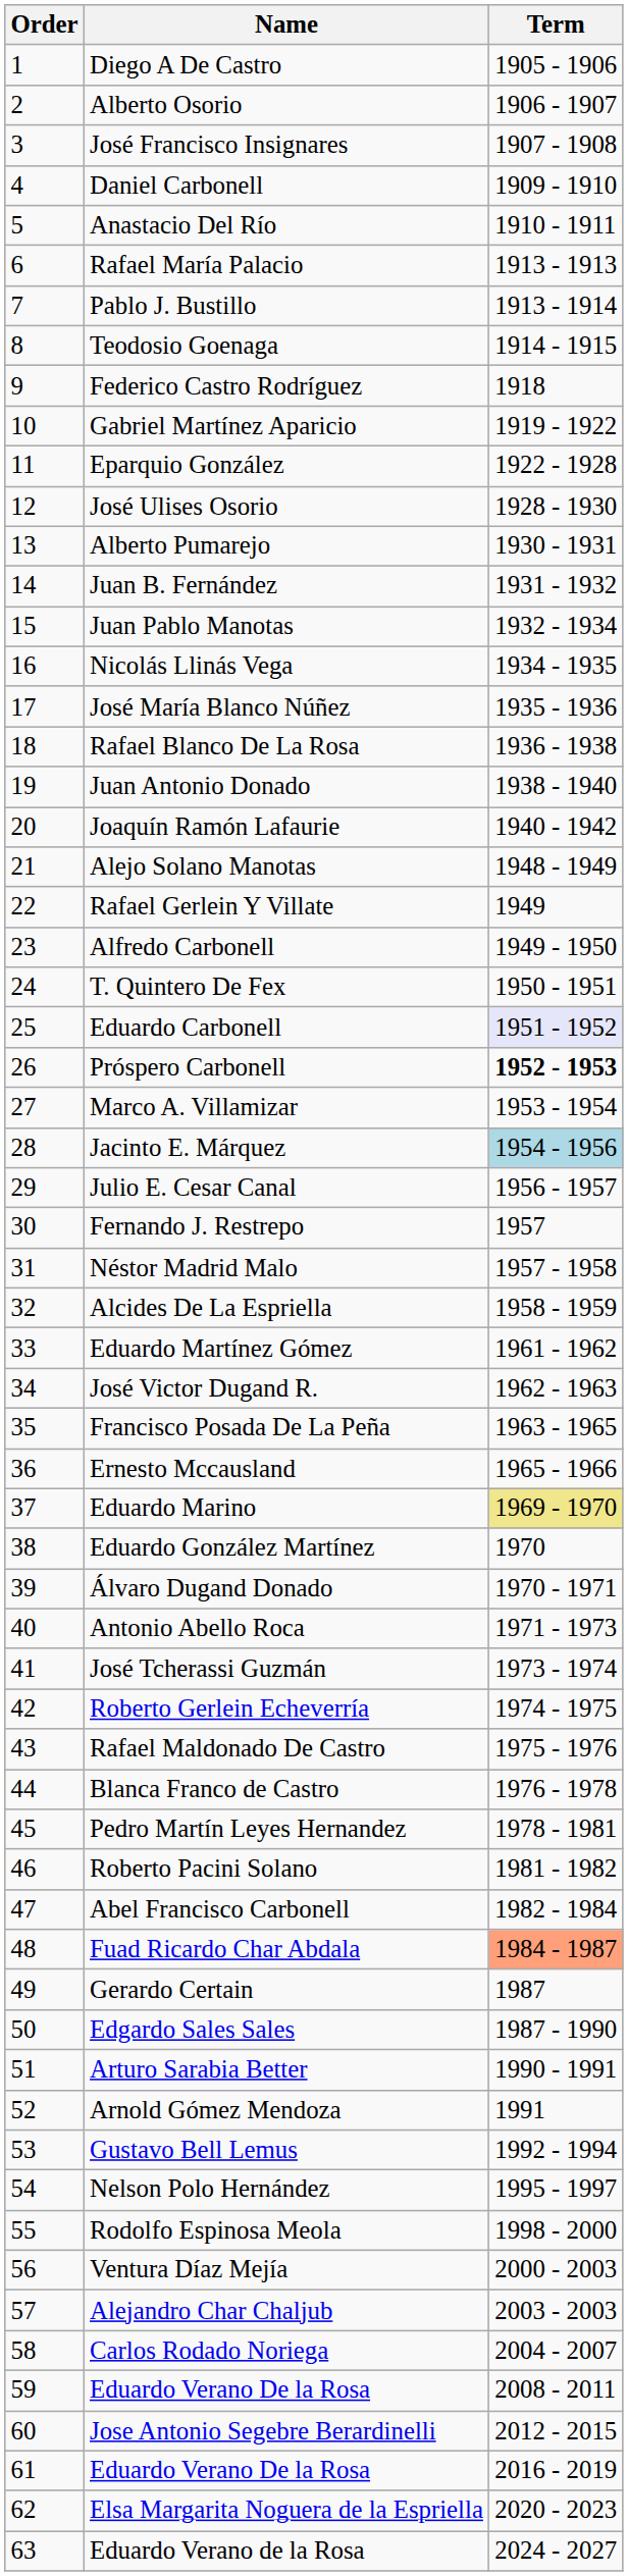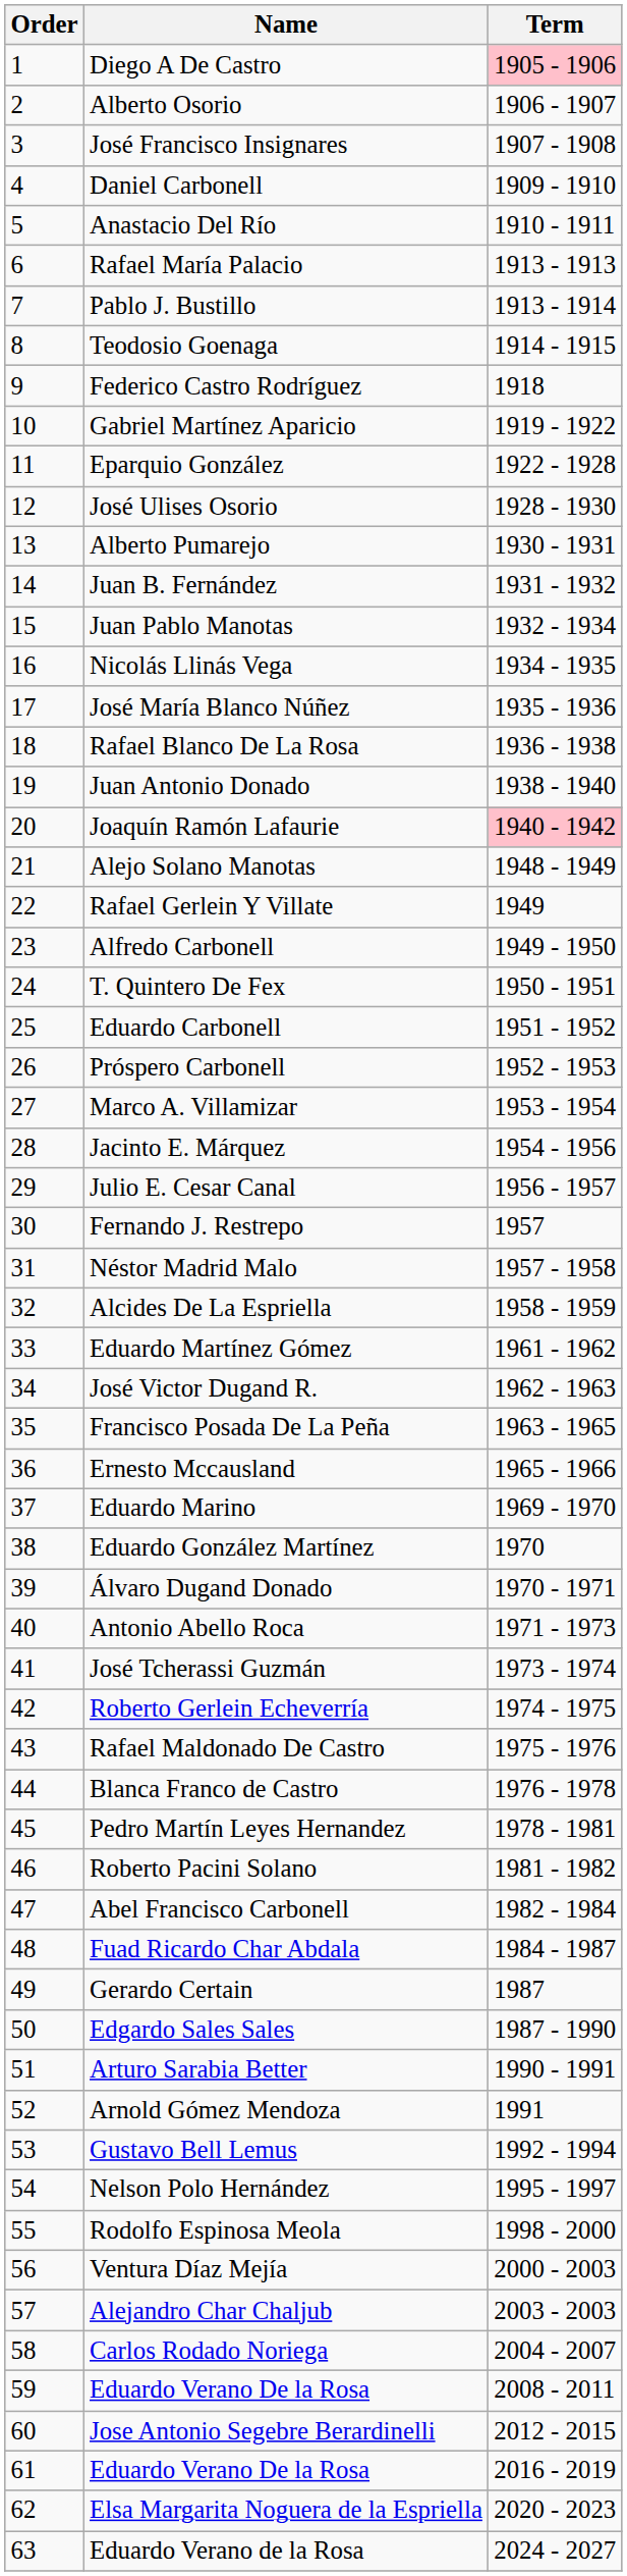Diego A De Castro | Term: no background -> pink background
Joaquín Ramón Lafaurie | Term: no background -> pink background
Eduardo Carbonell | Term: lavender background -> no background
Próspero Carbonell | Term: bold -> normal
Jacinto E. Márquez | Term: lightblue background -> no background
Eduardo Marino | Term: khaki background -> no background
Fuad Ricardo Char Abdala | Term: lightsalmon background -> no background
